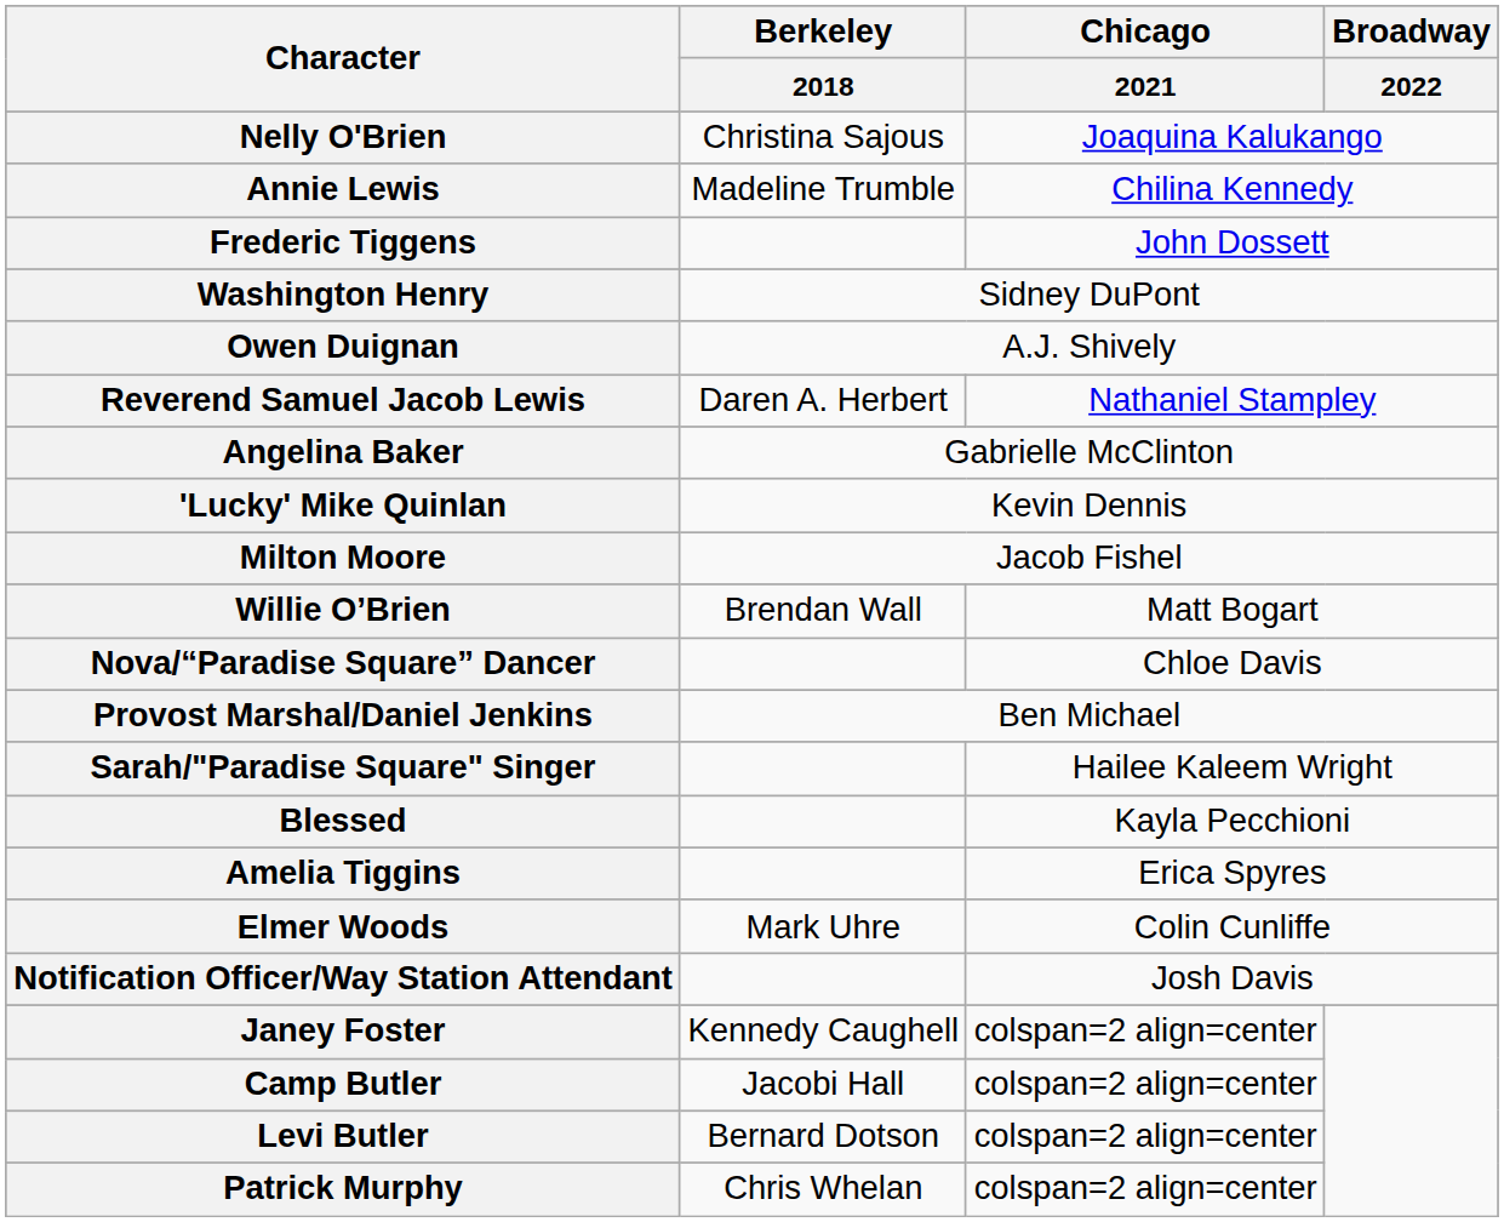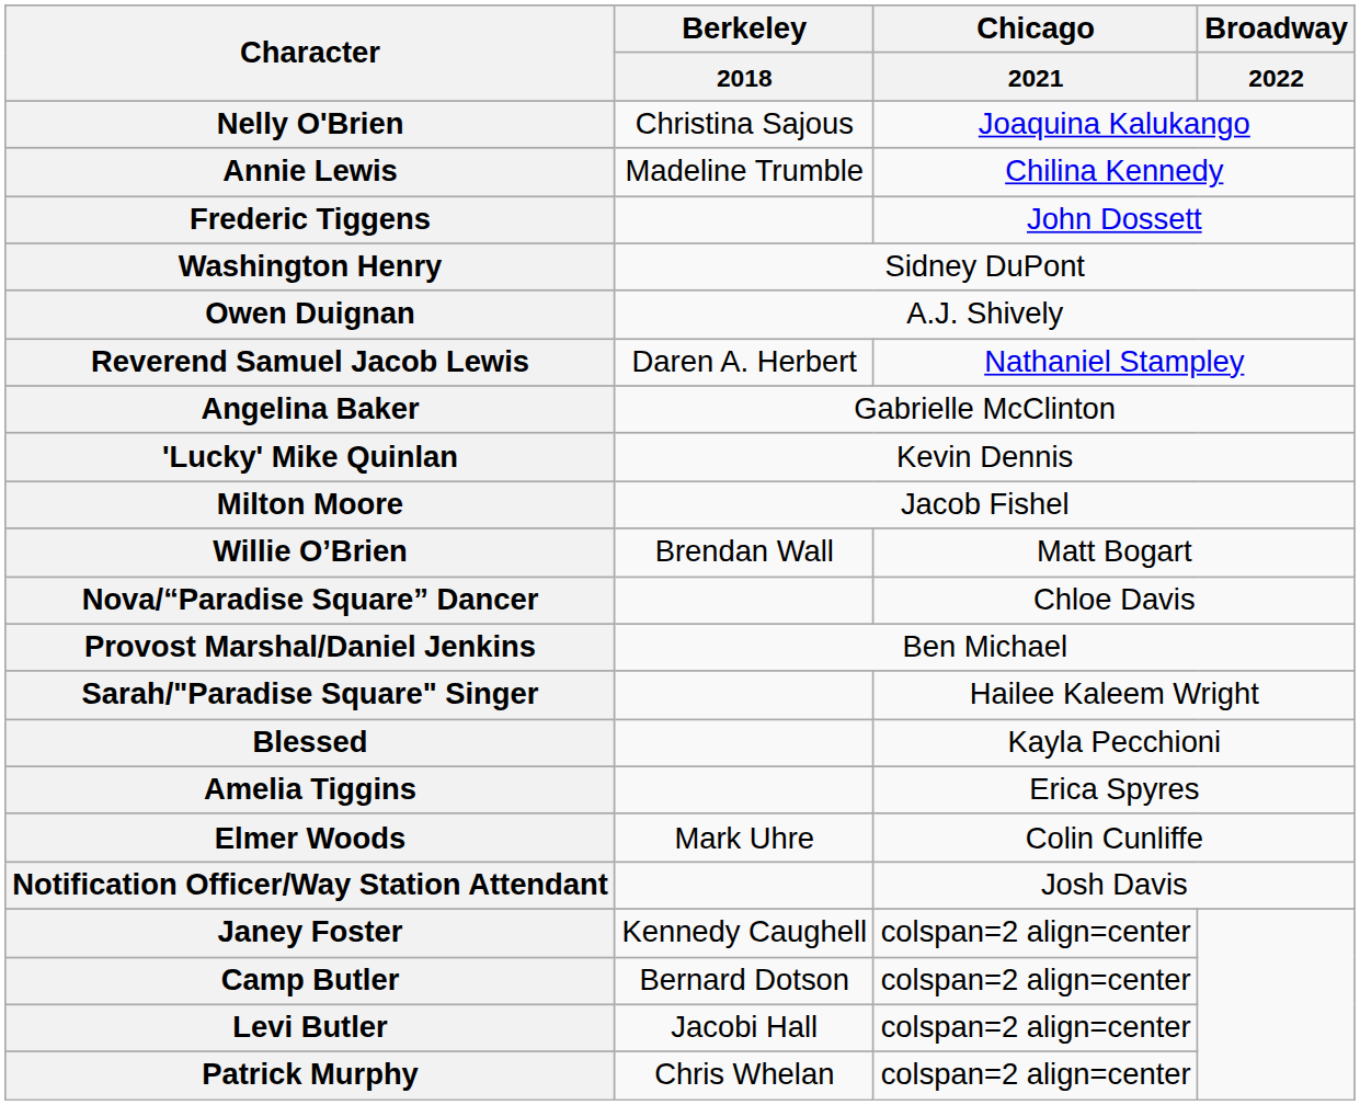Camp Butler | Berkeley / 2018: Jacobi Hall -> Bernard Dotson
Levi Butler | Berkeley / 2018: Bernard Dotson -> Jacobi Hall
